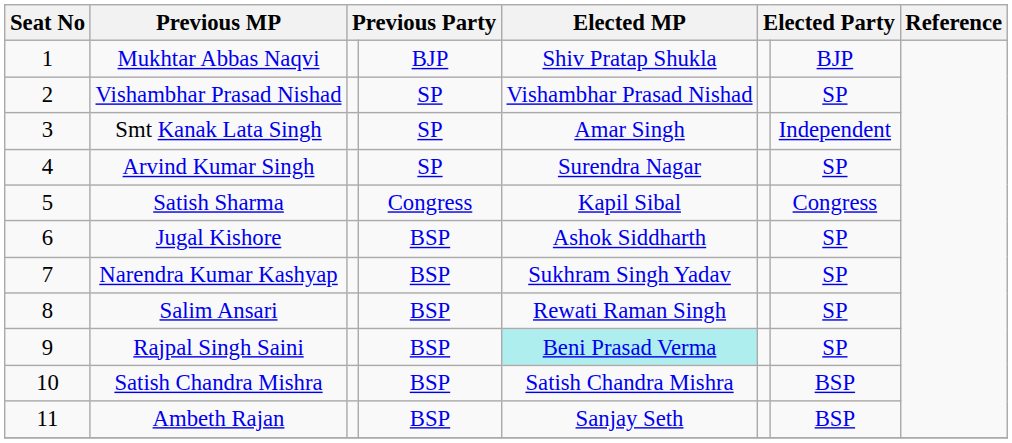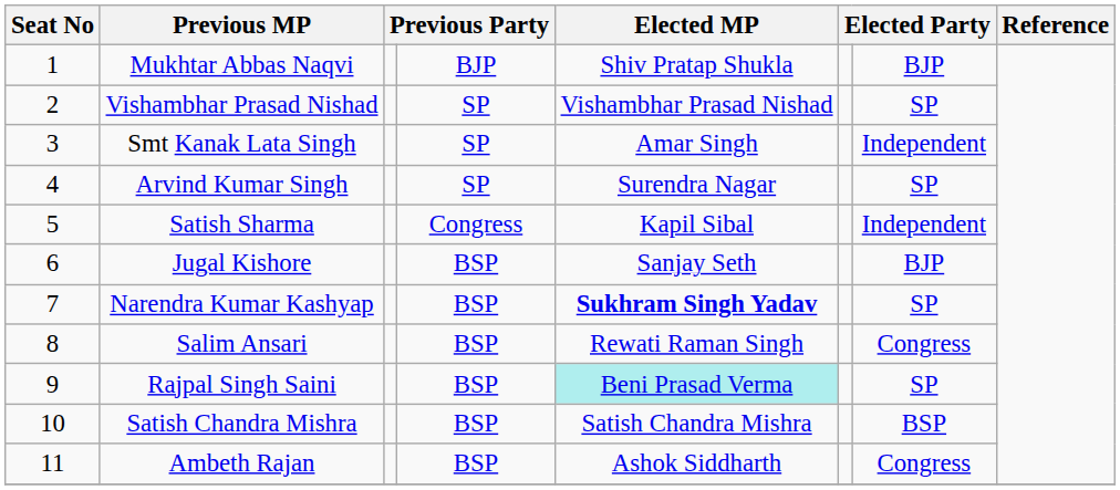Satish Sharma | column 7: Congress -> Independent
Jugal Kishore | Elected MP: Ashok Siddharth -> Sanjay Seth
Jugal Kishore | column 7: SP -> BJP
Narendra Kumar Kashyap | Elected MP: normal -> bold
Salim Ansari | column 7: SP -> Congress
Ambeth Rajan | Elected MP: Sanjay Seth -> Ashok Siddharth
Ambeth Rajan | column 7: BSP -> Congress
